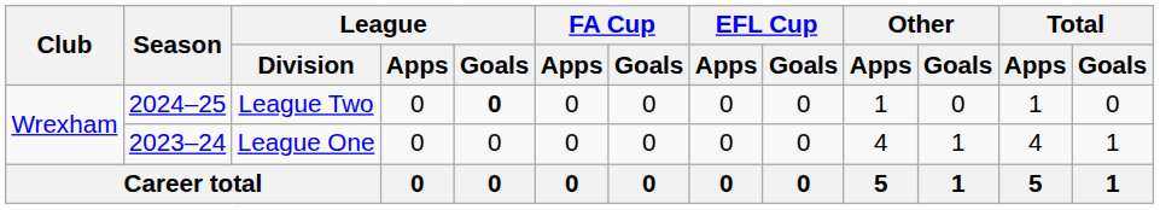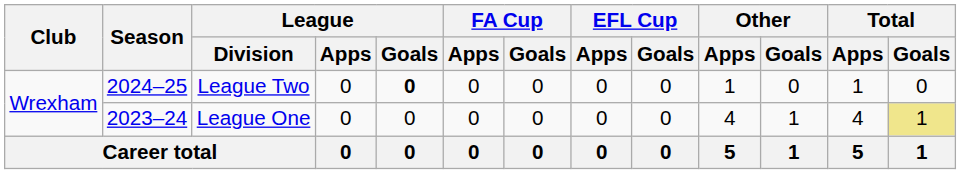League One | Total / Goals: no background -> khaki background
